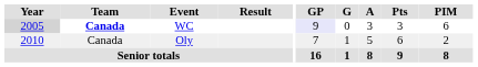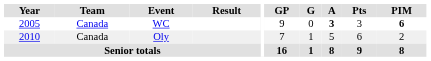WC | Year: lightgrey background -> no background
WC | Team: bold -> normal
WC | GP: lavender background -> no background
WC | A: normal -> bold
WC | PIM: normal -> bold
